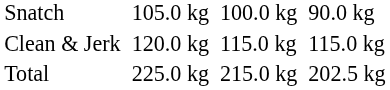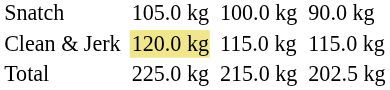Clean & Jerk | column 2: no background -> khaki background
